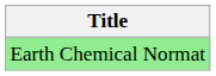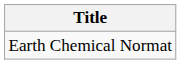row 2 | column 1: lightgreen background -> no background
